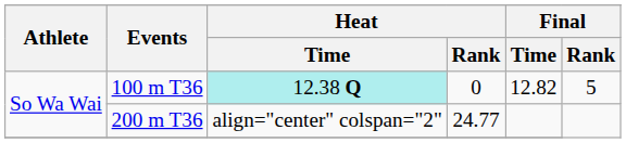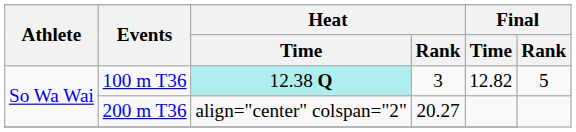100 m T36 | Heat / Rank: 0 -> 3
200 m T36 | Heat / Rank: 24.77 -> 20.27
